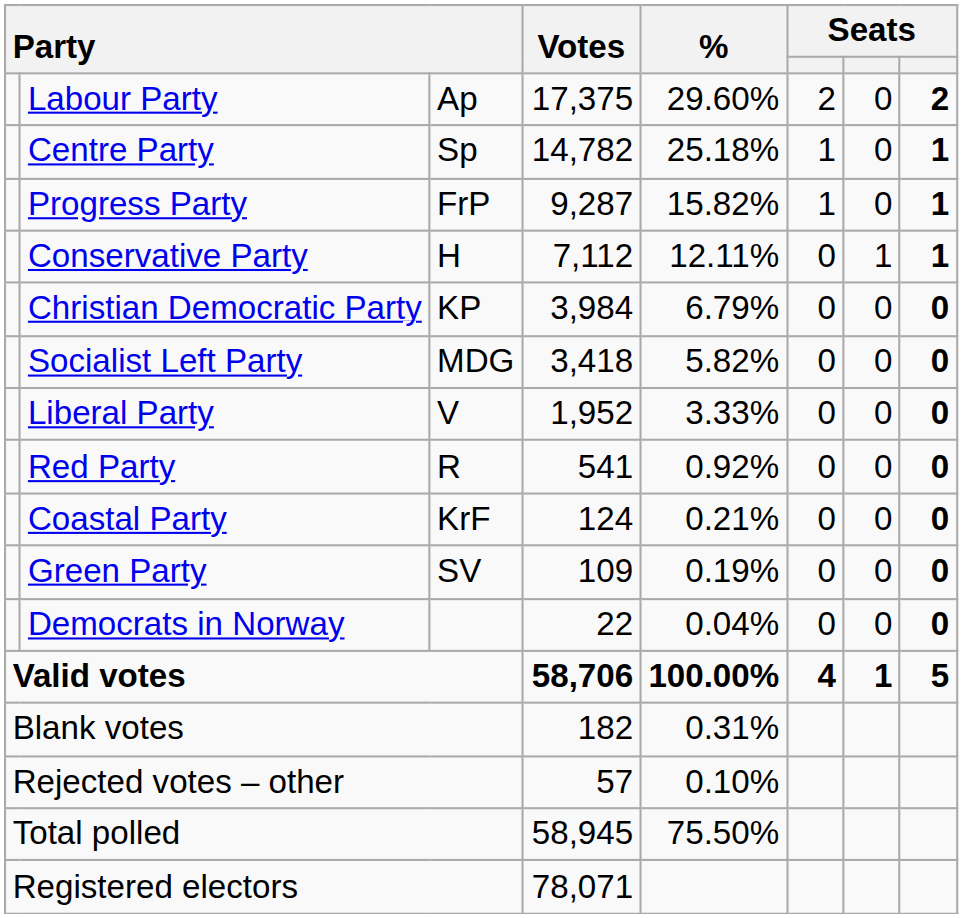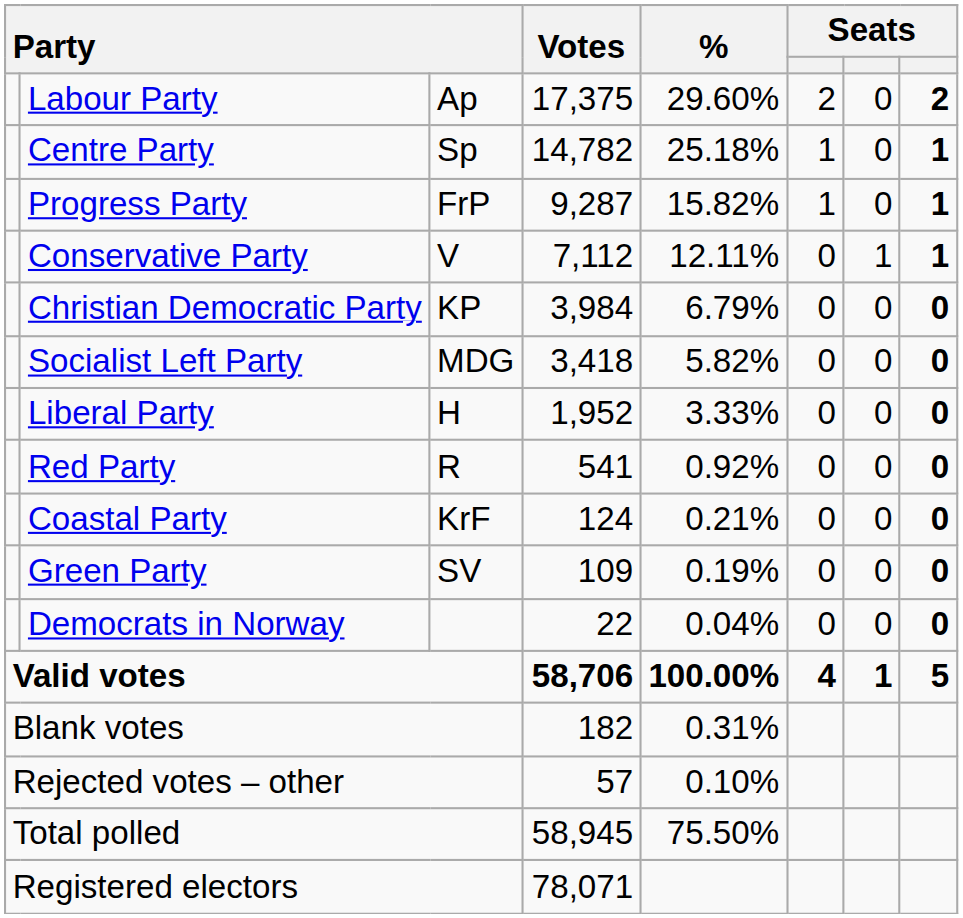Conservative Party | column 3: H -> V
Liberal Party | column 3: V -> H
